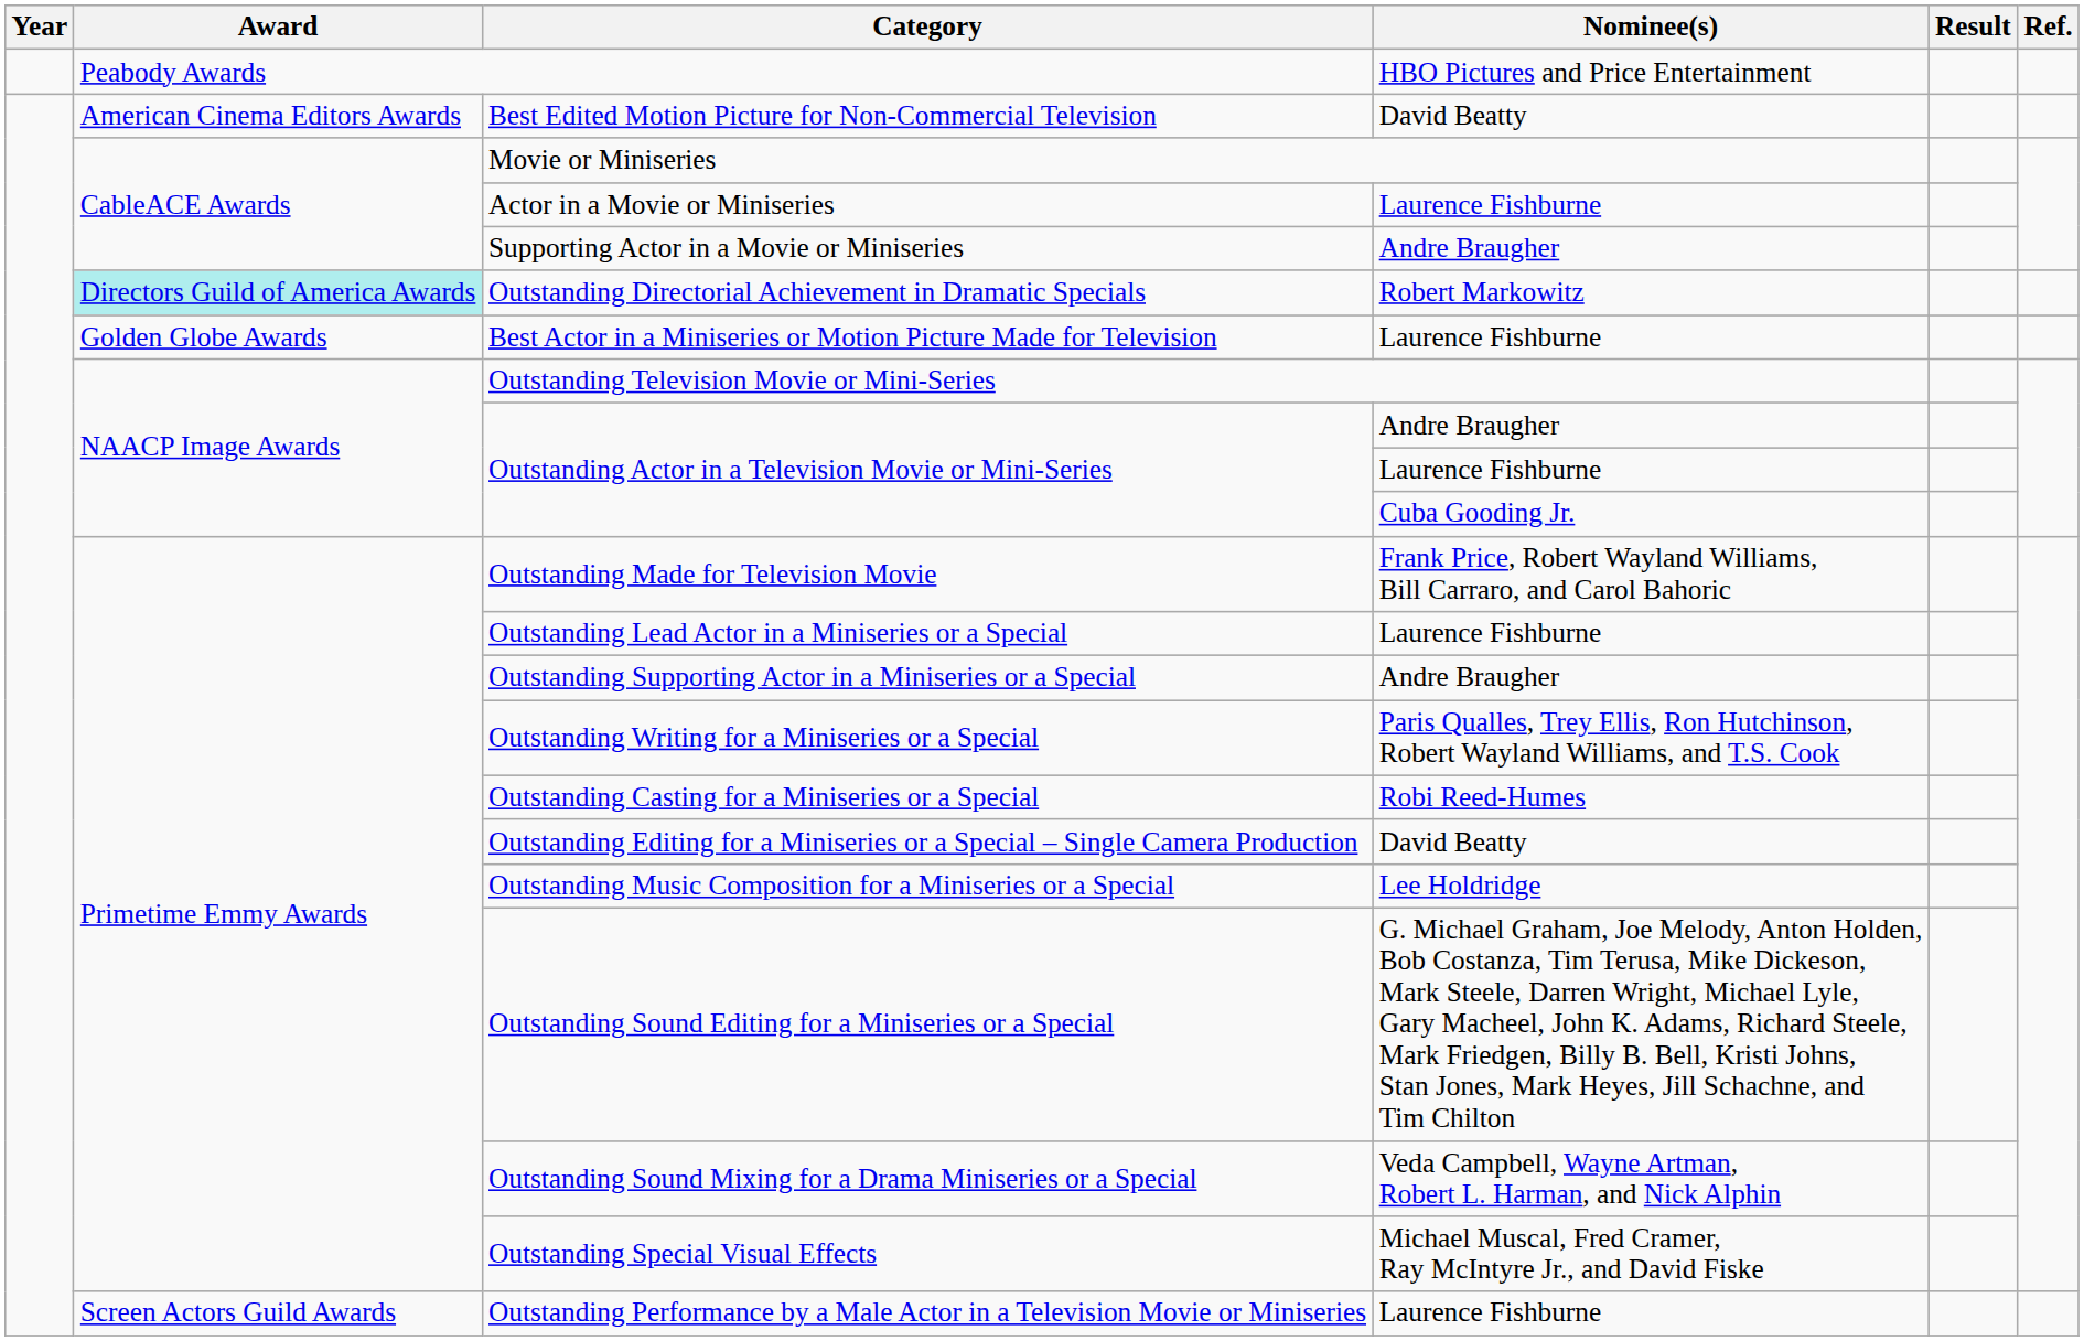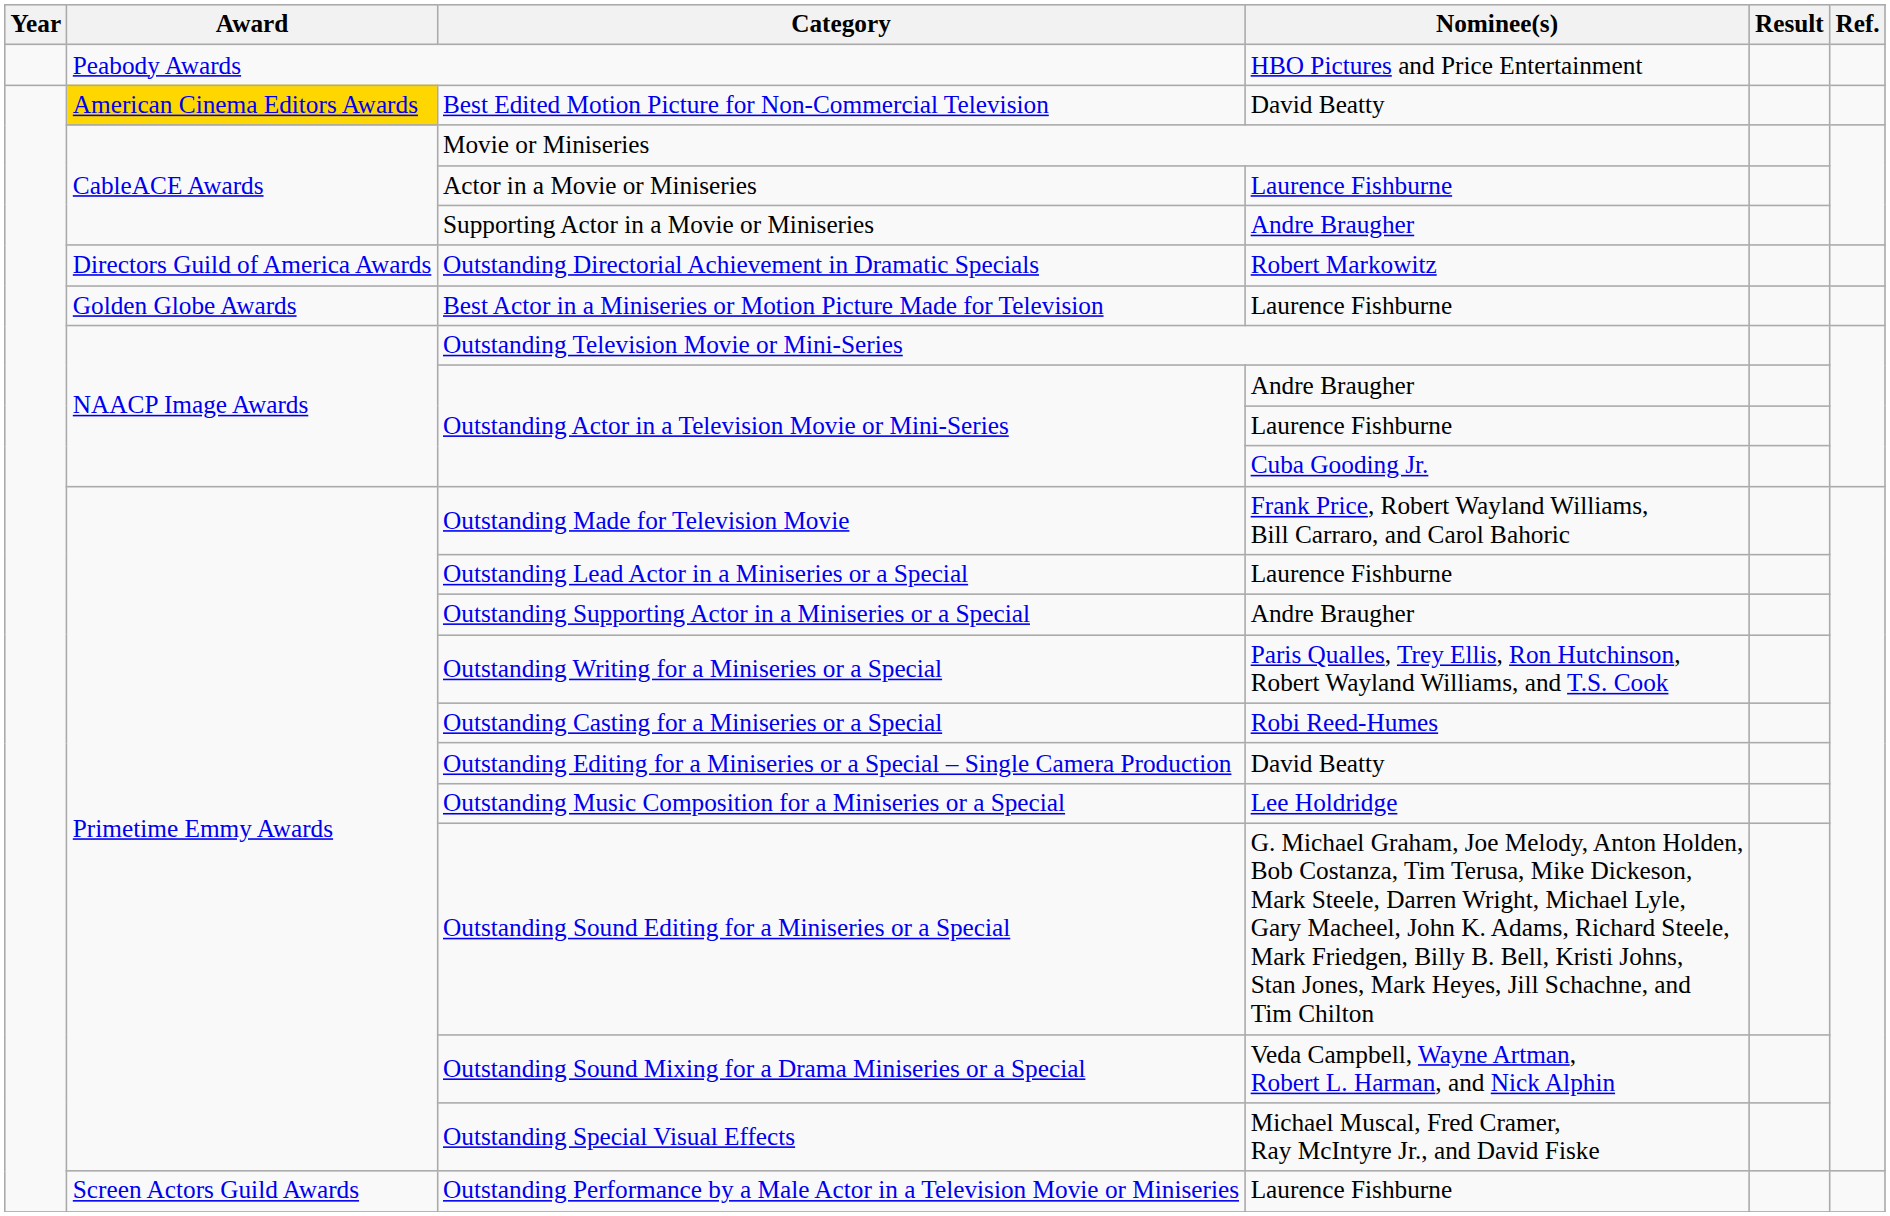Best Edited Motion Picture for Non-Commercial Television | Award: no background -> gold background
Outstanding Directorial Achievement in Dramatic Specials | Award: paleturquoise background -> no background
